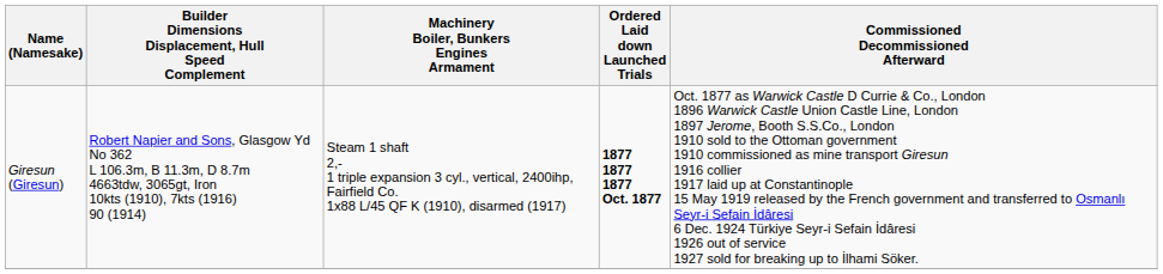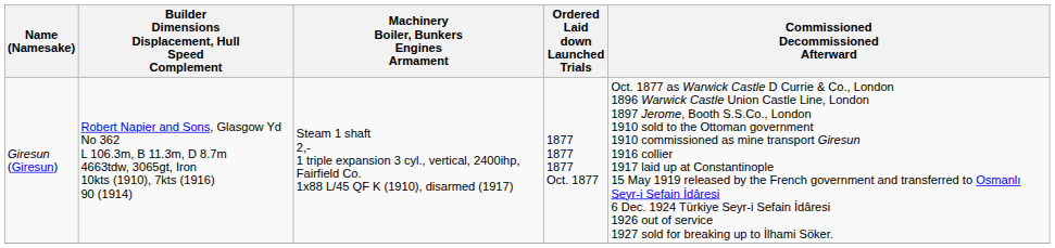Giresun (Giresun) | Ordered Laid down Launched Trials: bold -> normal
